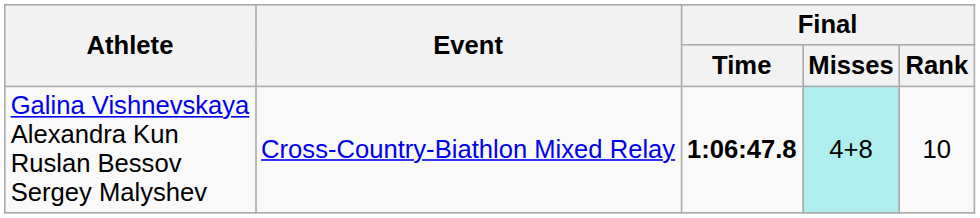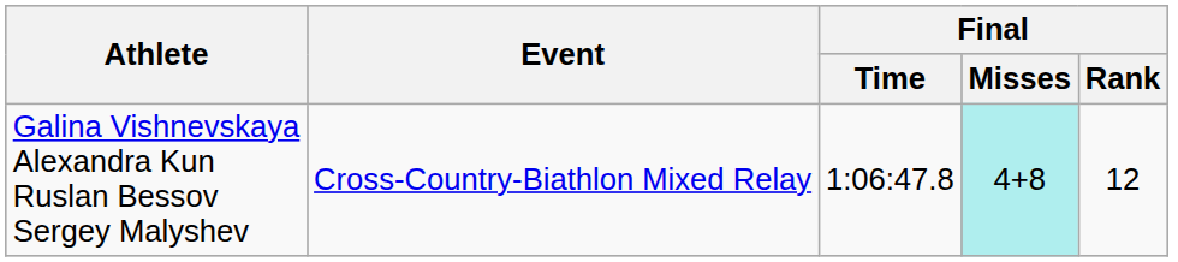row 3 | Final / Time: bold -> normal
row 3 | Final / Rank: 10 -> 12
